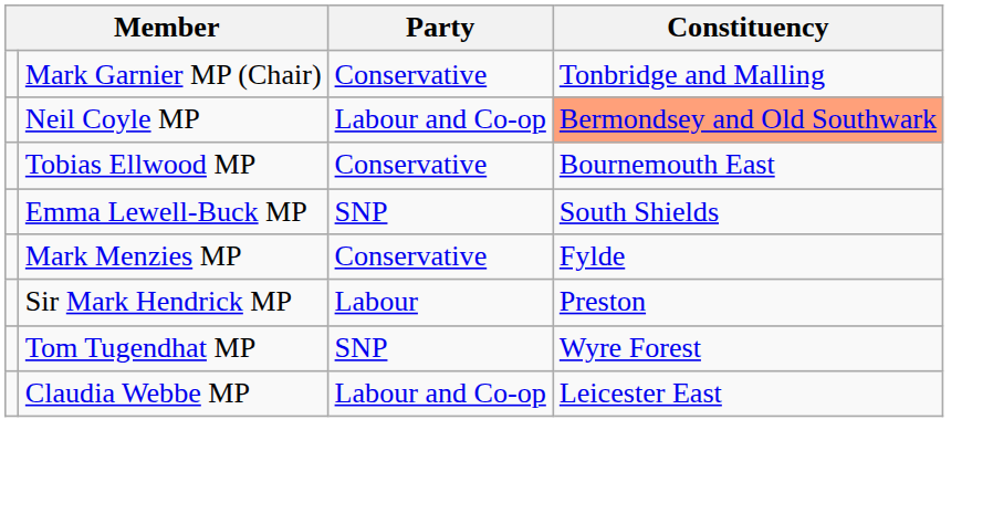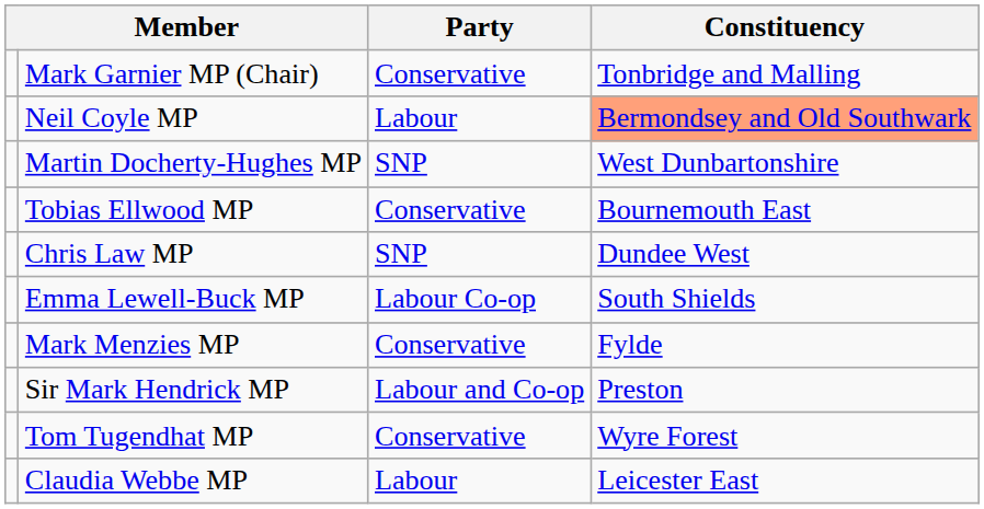Neil Coyle MP | Party: Labour and Co-op -> Labour
+ row: Martin Docherty-Hughes MP | SNP | West Dunbartonshire
+ row: Chris Law MP | SNP | Dundee West
Emma Lewell-Buck MP | Party: SNP -> Labour Co-op
Sir Mark Hendrick MP | Party: Labour -> Labour and Co-op
Tom Tugendhat MP | Party: SNP -> Conservative
Claudia Webbe MP | Party: Labour and Co-op -> Labour
